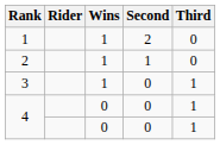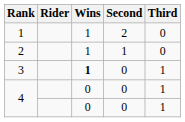3 | Wins: normal -> bold
